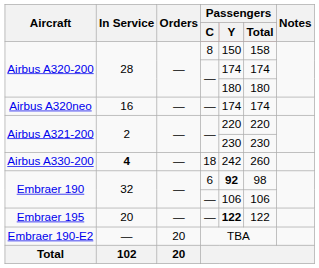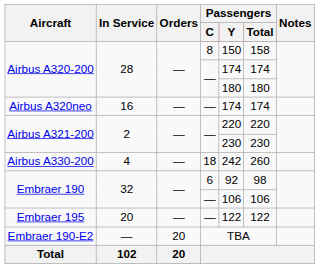Airbus A330-200 | In Service: bold -> normal
Embraer 190 / 6 | Passengers / Y: bold -> normal
Embraer 195 | Passengers / Y: bold -> normal
